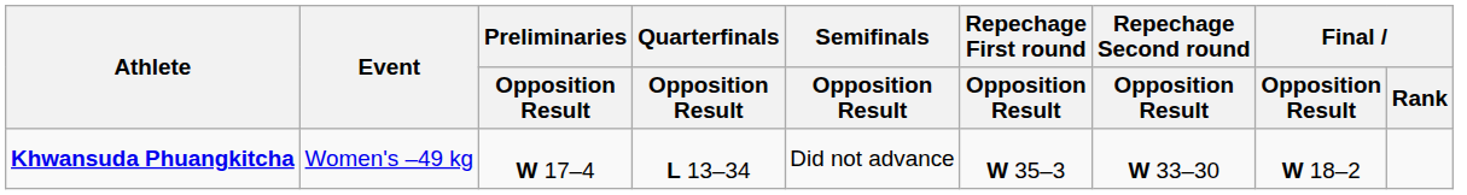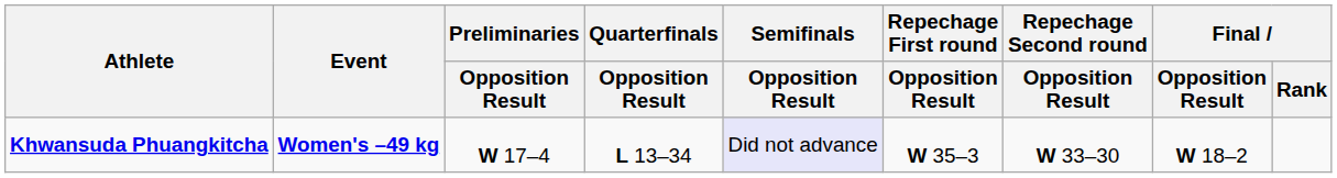Khwansuda Phuangkitcha | Event: normal -> bold
Khwansuda Phuangkitcha | Semifinals / Opposition Result: no background -> lavender background
